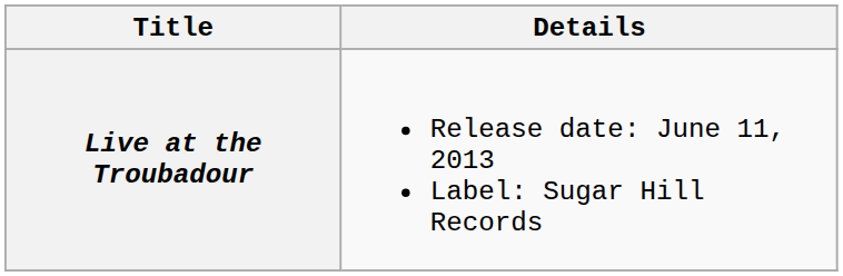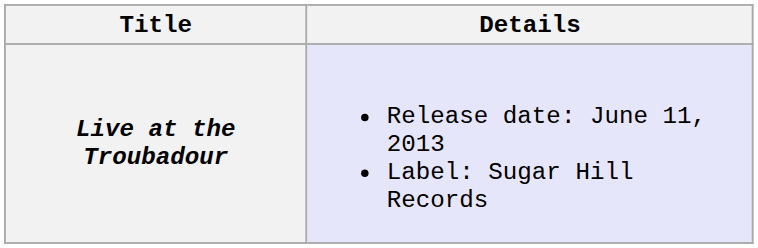Live at the Troubadour | Details: no background -> lavender background
